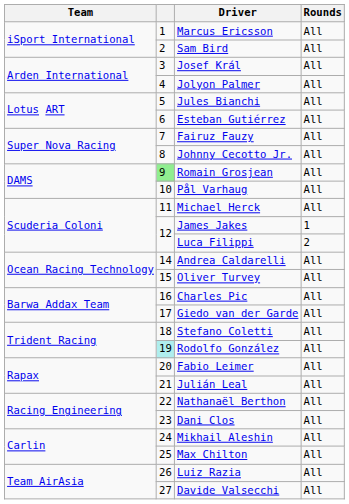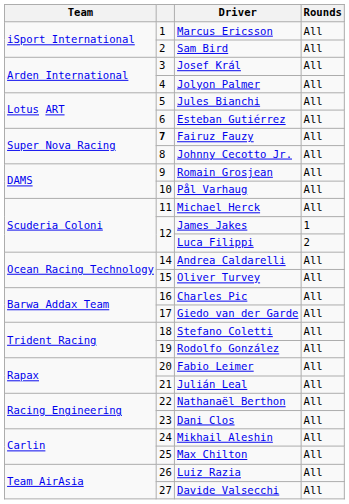Fairuz Fauzy | column 2: normal -> bold
Romain Grosjean | column 2: lightgreen background -> no background
Rodolfo González | column 2: paleturquoise background -> no background
